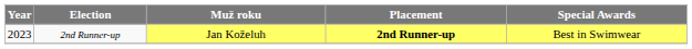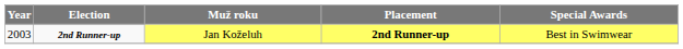row 2 | Year: 2023 -> 2003
row 2 | Election: normal -> bold
